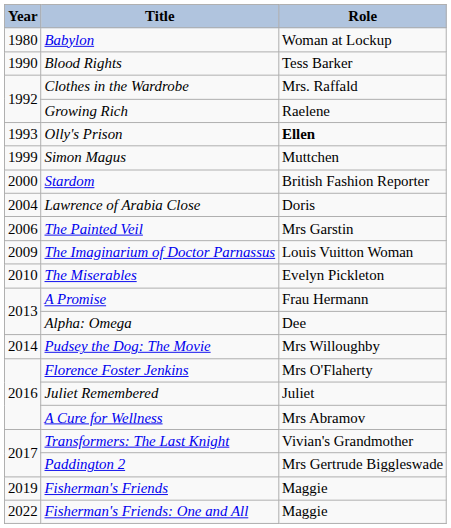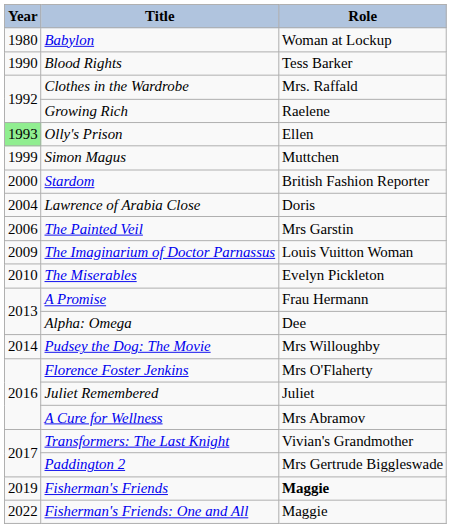Olly's Prison | Year: no background -> lightgreen background
Olly's Prison | Role: bold -> normal
Fisherman's Friends | Role: normal -> bold
